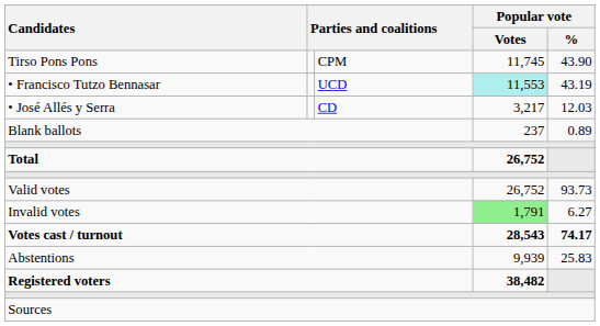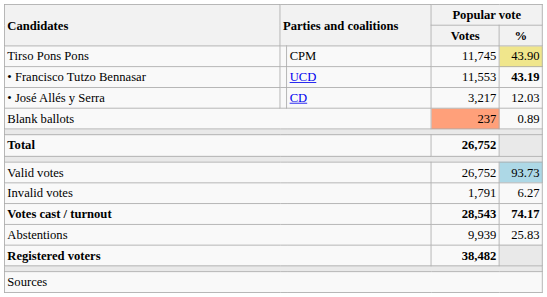Tirso Pons Pons | Popular vote / %: no background -> khaki background
• Francisco Tutzo Bennasar | Popular vote / Votes: paleturquoise background -> no background
• Francisco Tutzo Bennasar | Popular vote / %: normal -> bold
Blank ballots | Popular vote / Votes: no background -> lightsalmon background
Valid votes | Popular vote / %: no background -> lightblue background
Invalid votes | Popular vote / Votes: lightgreen background -> no background
